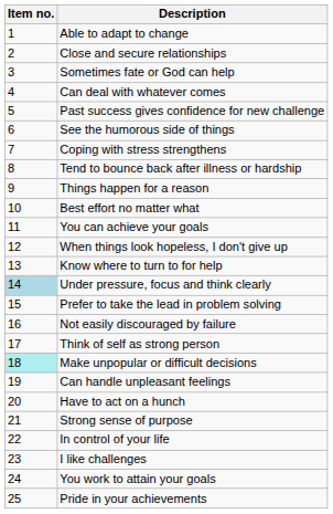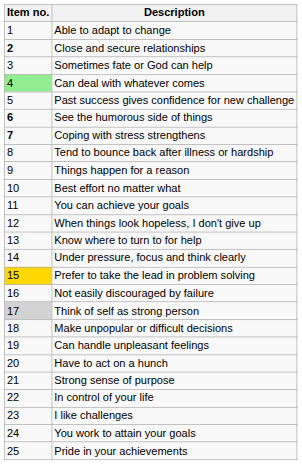Close and secure relationships | Item no.: normal -> bold
Can deal with whatever comes | Item no.: no background -> lightgreen background
See the humorous side of things | Item no.: normal -> bold
Coping with stress strengthens | Item no.: normal -> bold
Under pressure, focus and think clearly | Item no.: lightblue background -> no background
Prefer to take the lead in problem solving | Item no.: no background -> gold background
Think of self as strong person | Item no.: no background -> lightgrey background
Make unpopular or difficult decisions | Item no.: paleturquoise background -> no background
